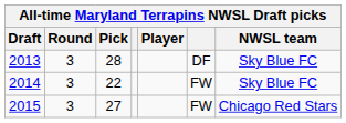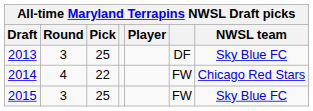2013 | Pick: 28 -> 25
2014 | Round: 3 -> 4
2014 | NWSL team: Sky Blue FC -> Chicago Red Stars
2015 | Pick: 27 -> 25
2015 | NWSL team: Chicago Red Stars -> Sky Blue FC
